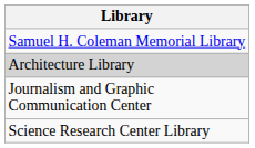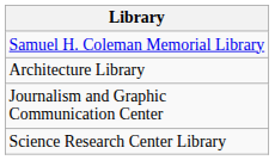row 3 | column 1: lightgrey background -> no background
